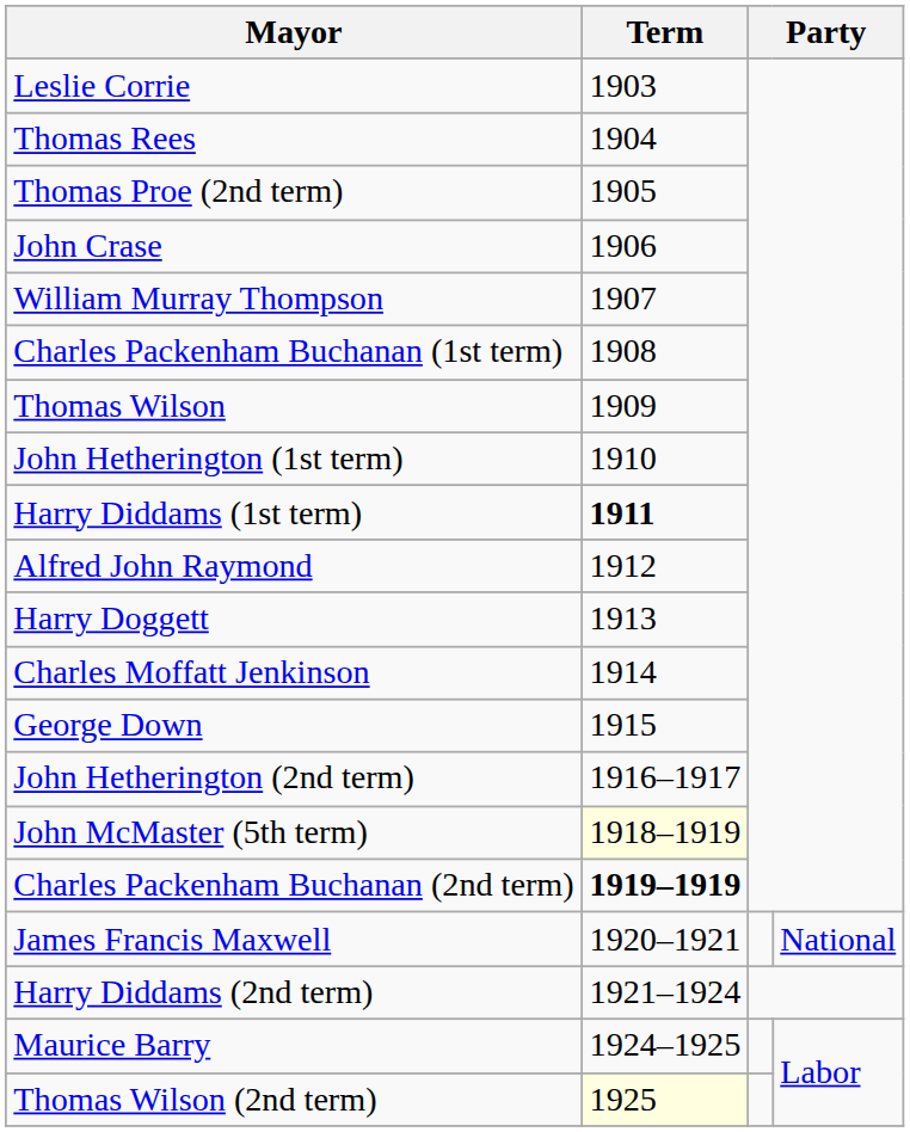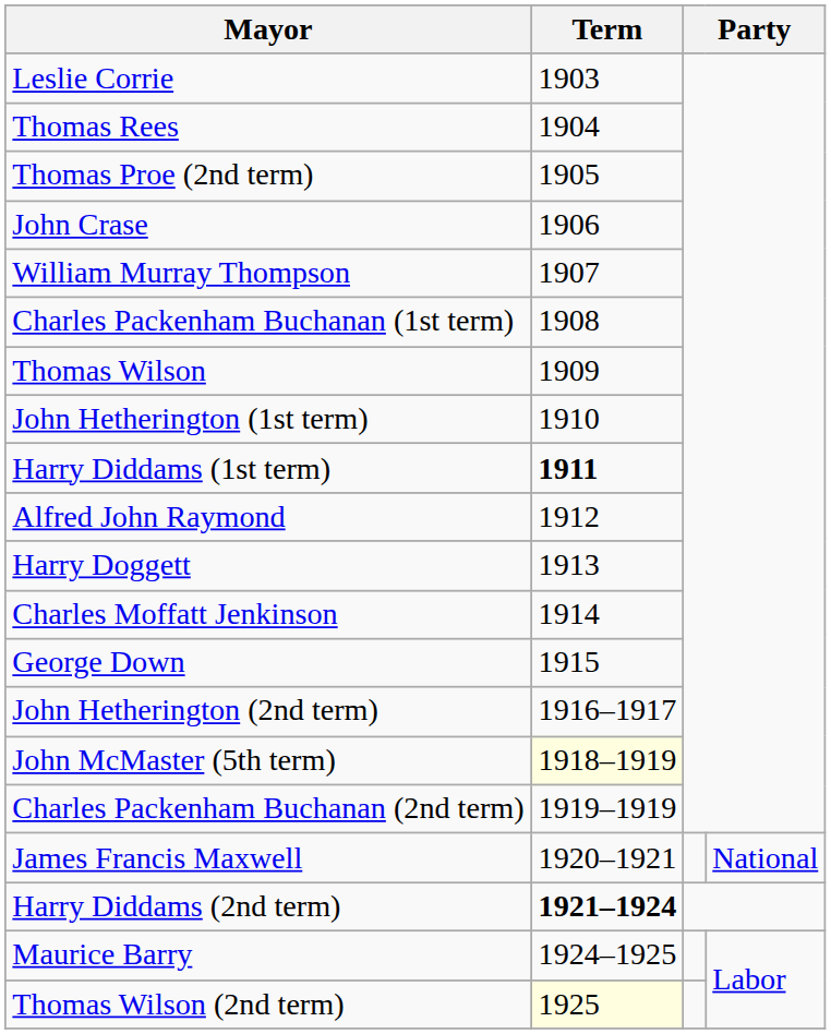Charles Packenham Buchanan (2nd term) | Term: bold -> normal
Harry Diddams (2nd term) | Term: normal -> bold
